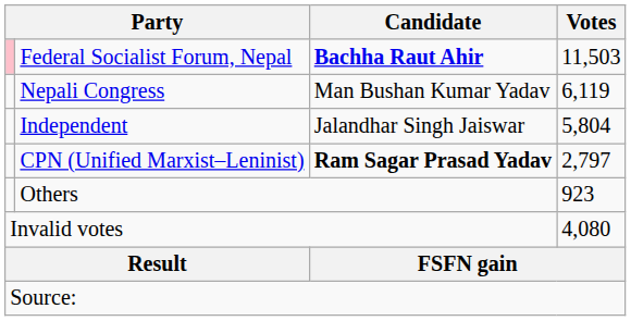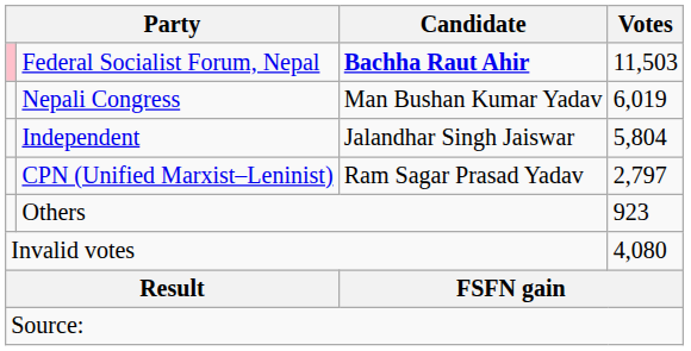Nepali Congress | Votes: 6,119 -> 6,019
CPN (Unified Marxist–Leninist) | Candidate: bold -> normal
